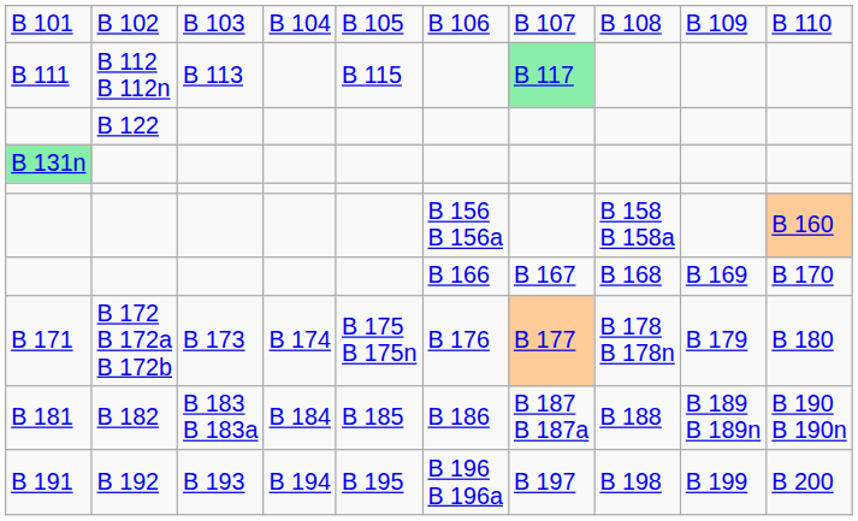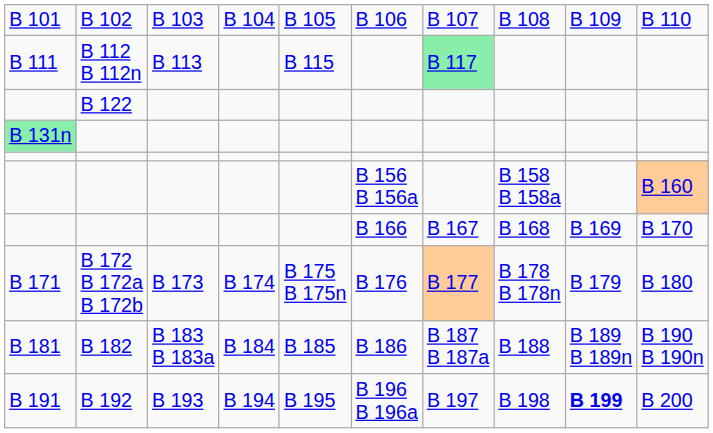B 191 | column 9: normal -> bold
